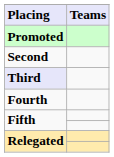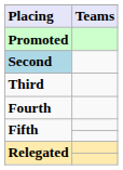Second | Placing: no background -> lightblue background
Third | Placing: lavender background -> no background
